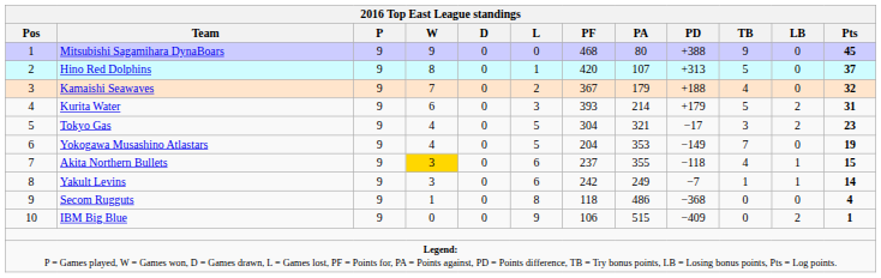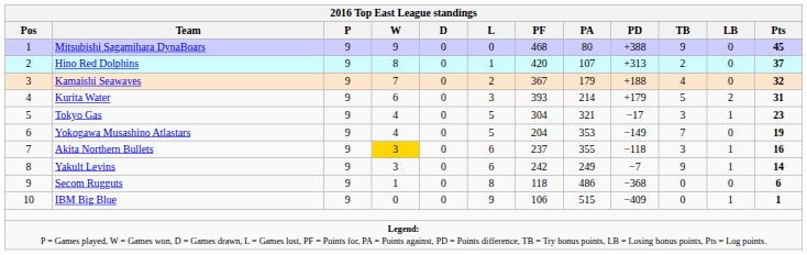Hino Red Dolphins | TB: 5 -> 2
Tokyo Gas | LB: 2 -> 1
Akita Northern Bullets | TB: 4 -> 3
Akita Northern Bullets | Pts: 15 -> 16
Yakult Levins | TB: 1 -> 9
Secom Rugguts | Pts: 4 -> 6
IBM Big Blue | LB: 2 -> 1
